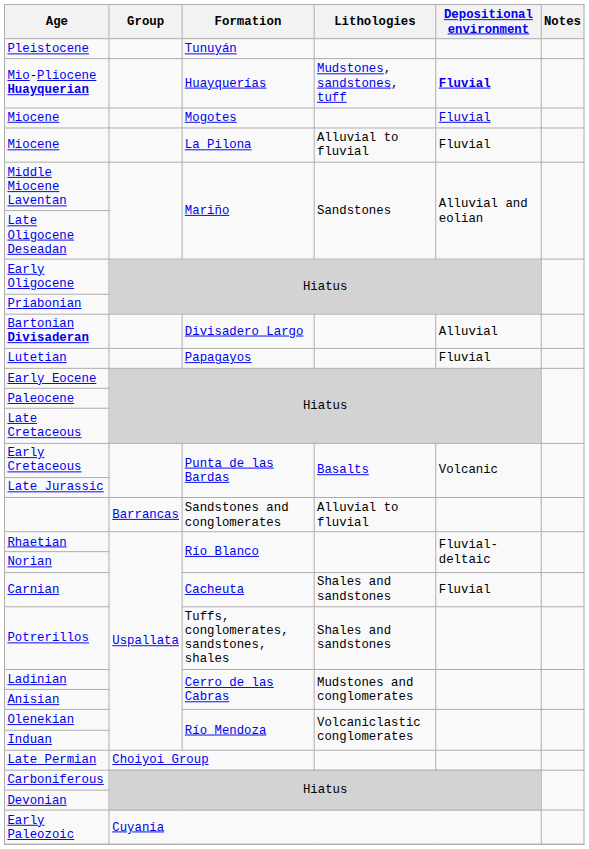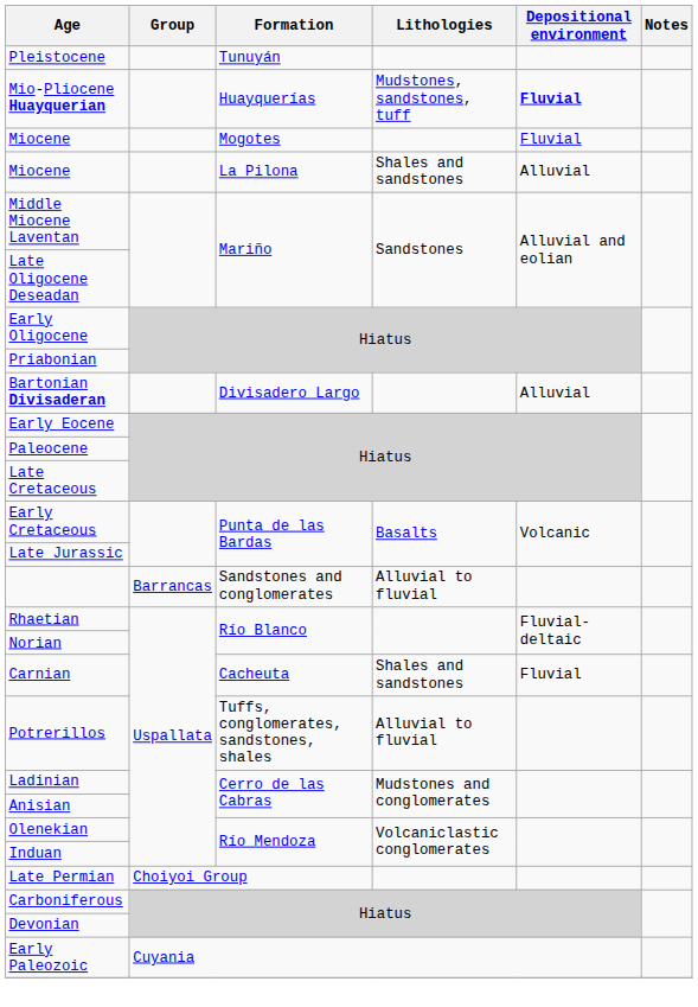Miocene / La Pilona | Lithologies: Alluvial to fluvial -> Shales and sandstones
Miocene / La Pilona | Depositional environment: Fluvial -> Alluvial
- row: Lutetian | Papagayos | Fluvial
Potrerillos | Lithologies: Shales and sandstones -> Alluvial to fluvial
